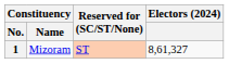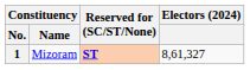1 | Reserved for (SC/ST/None): normal -> bold
